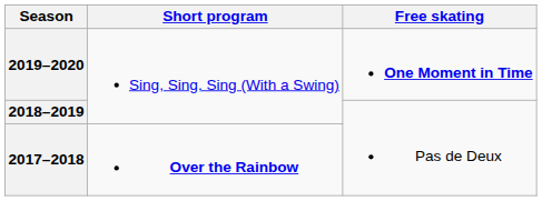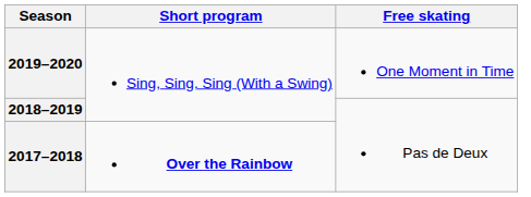2019–2020 | Free skating: bold -> normal
